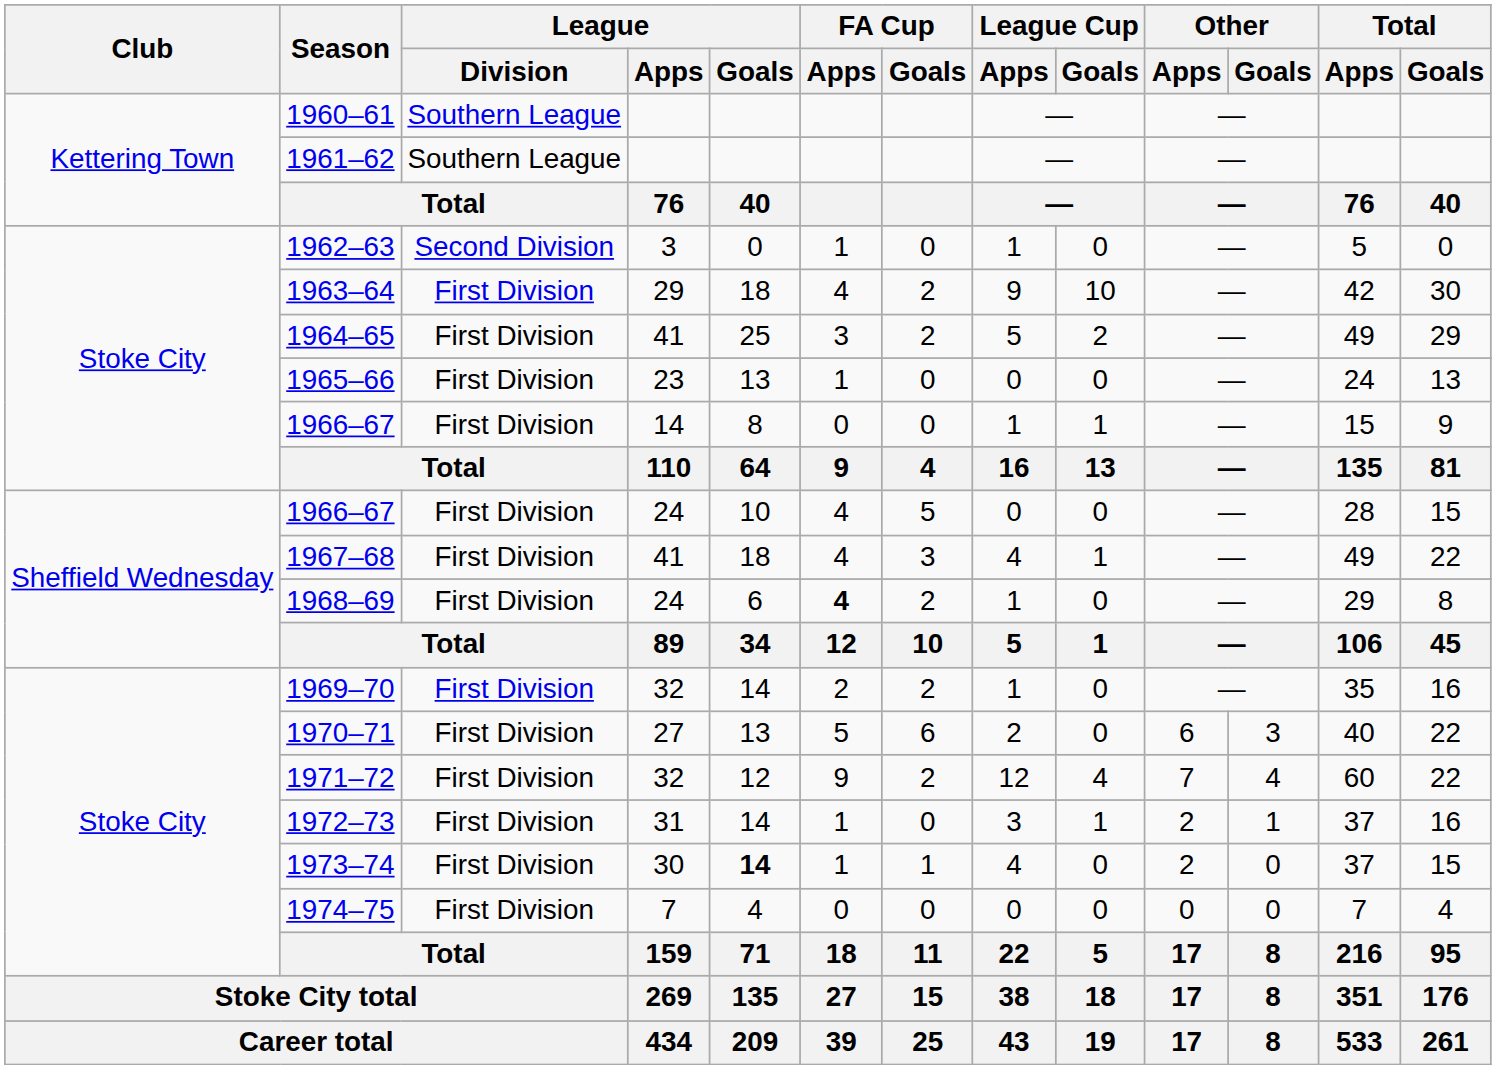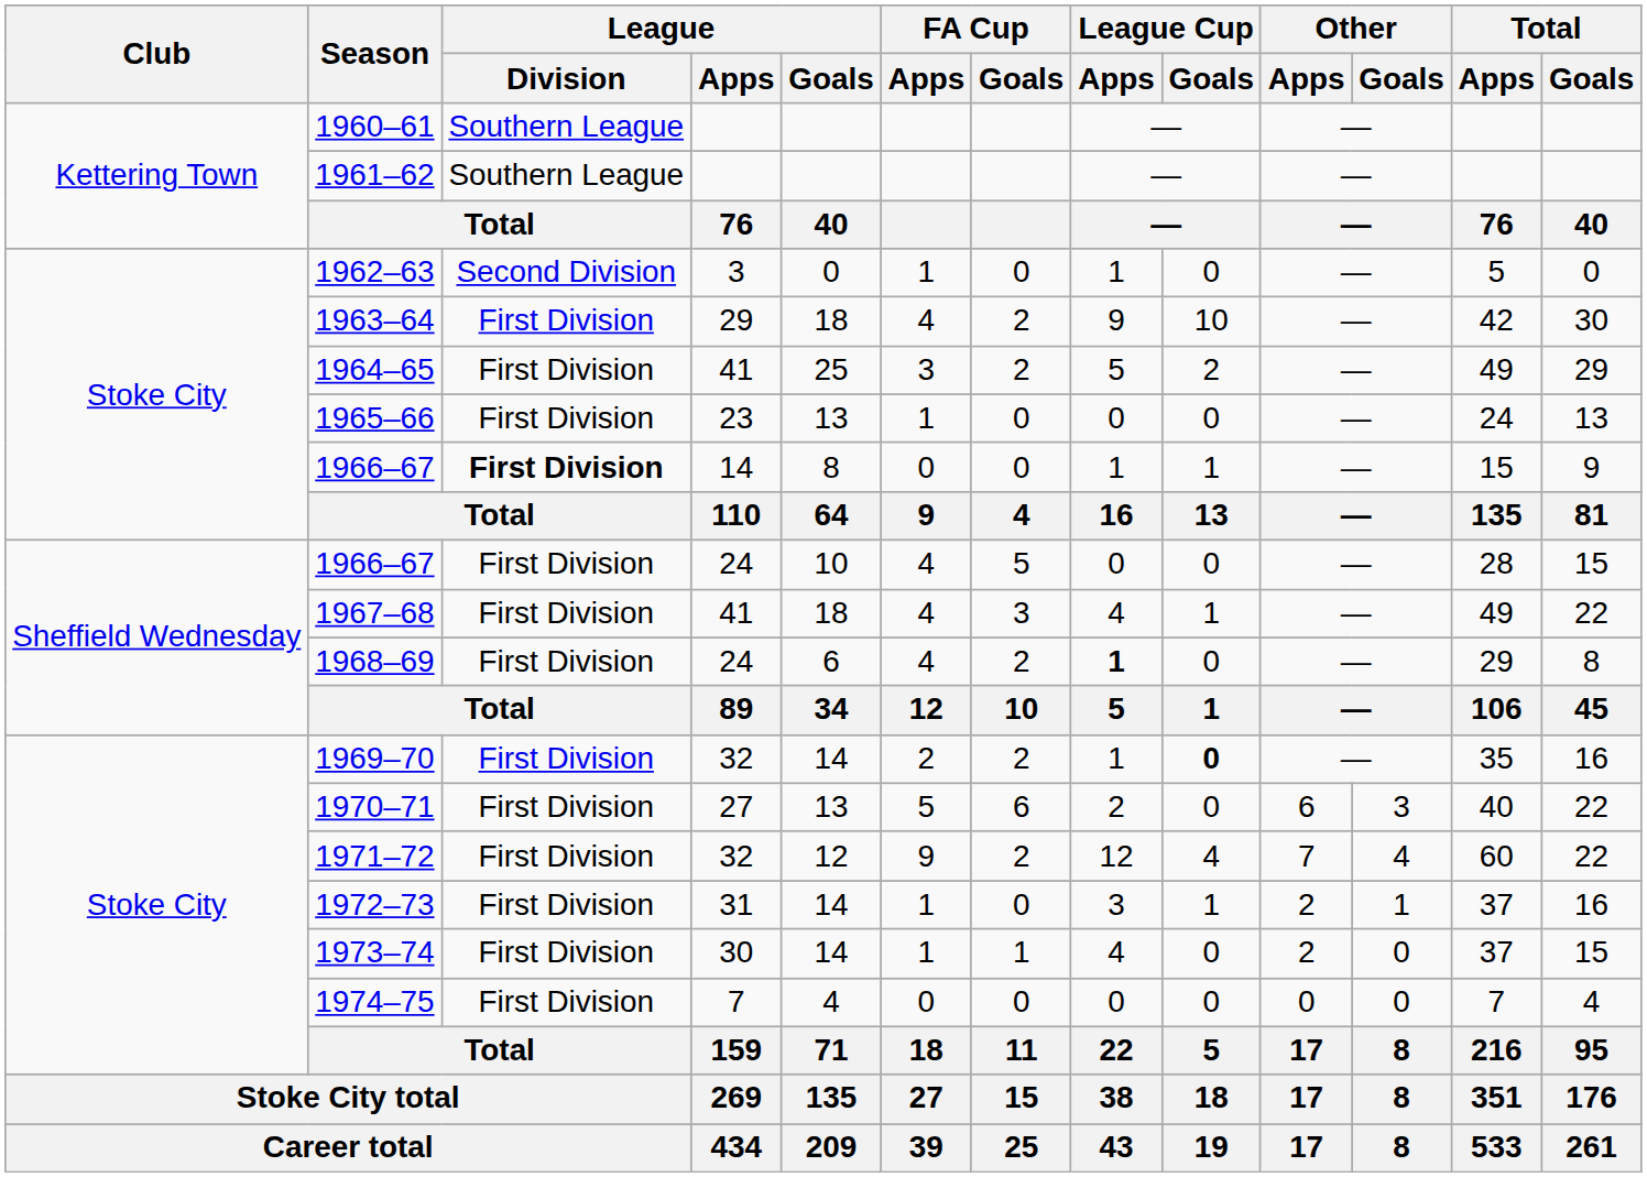1966–67 / 14 | League / Division: normal -> bold
1968–69 | FA Cup / Apps: bold -> normal
1968–69 | League Cup / Apps: normal -> bold
1969–70 | League Cup / Goals: normal -> bold
1973–74 | League / Goals: bold -> normal
